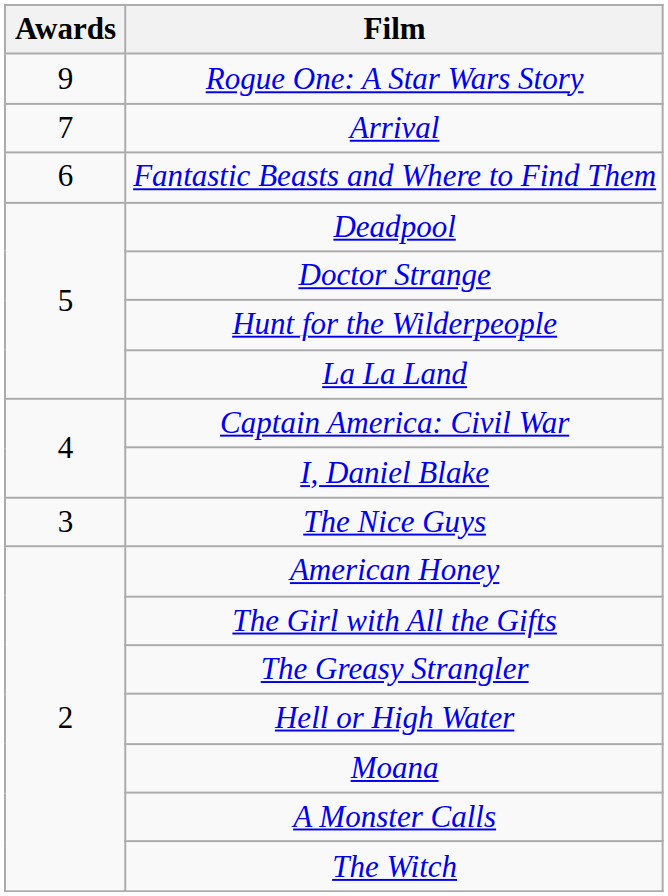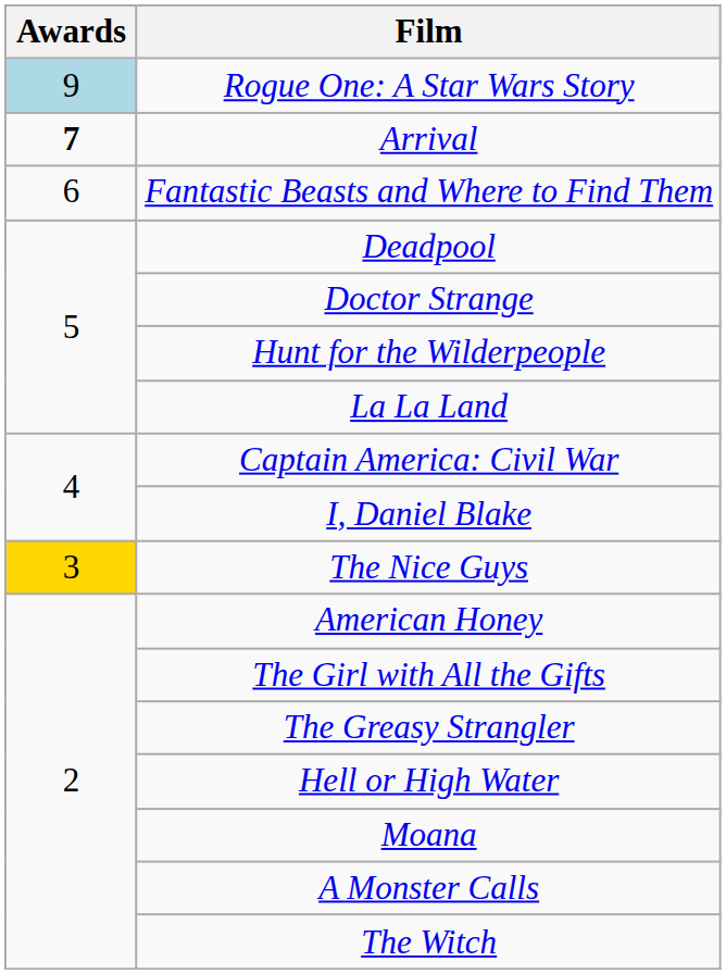Rogue One: A Star Wars Story | Awards: no background -> lightblue background
Arrival | Awards: normal -> bold
The Nice Guys | Awards: no background -> gold background
